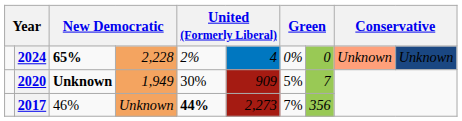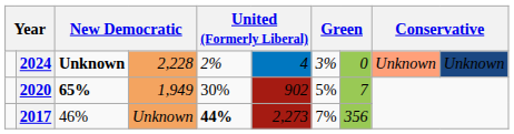2024 | column 3: 65% -> Unknown
2024 | column 7: 0% -> 3%
2020 | column 3: Unknown -> 65%
2020 | column 6: 909 -> 902
